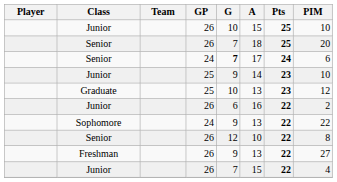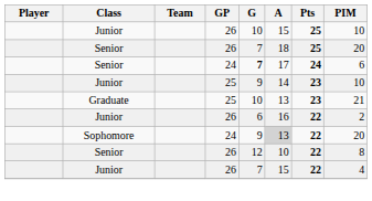Graduate | PIM: 12 -> 21
Sophomore | A: no background -> lightgrey background
Sophomore | PIM: 22 -> 20
- row: Freshman | 26 | 9 | 13 | 22 | 27
